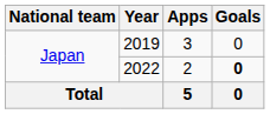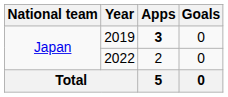2019 | Apps: normal -> bold
2022 | Goals: bold -> normal
